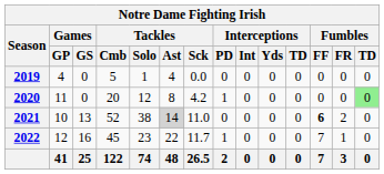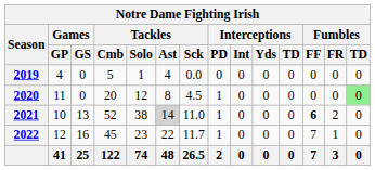2020 | Tackles / Sck: 4.2 -> 4.5
2021 | Interceptions / PD: 0 -> 1
